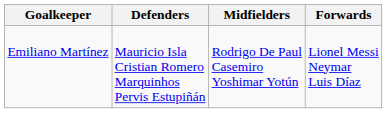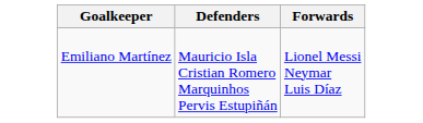- column: Midfielders | Rodrigo De Paul Casemiro Yoshimar Yotún
